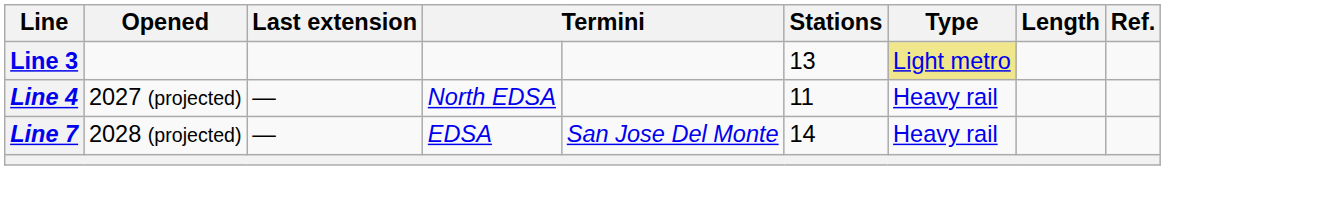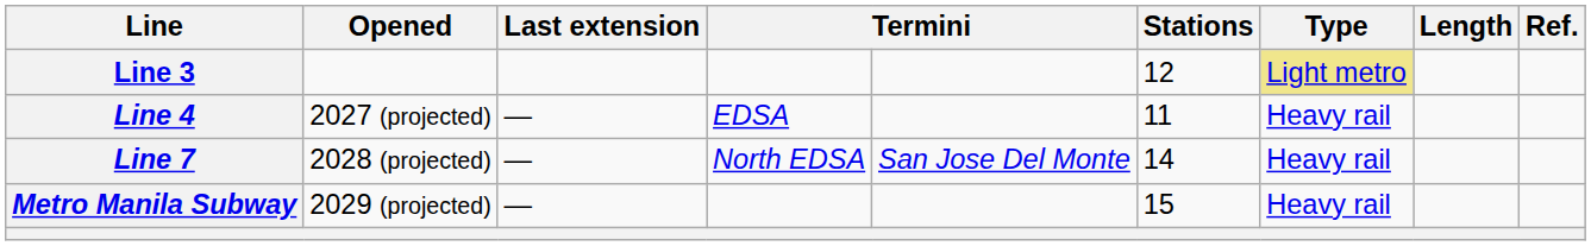Line 3 | Stations: 13 -> 12
Line 4 | column 4: North EDSA -> EDSA
Line 7 | column 4: EDSA -> North EDSA
+ row: Metro Manila Subway | 2029 (projected) | — | 15 | Heavy rail
